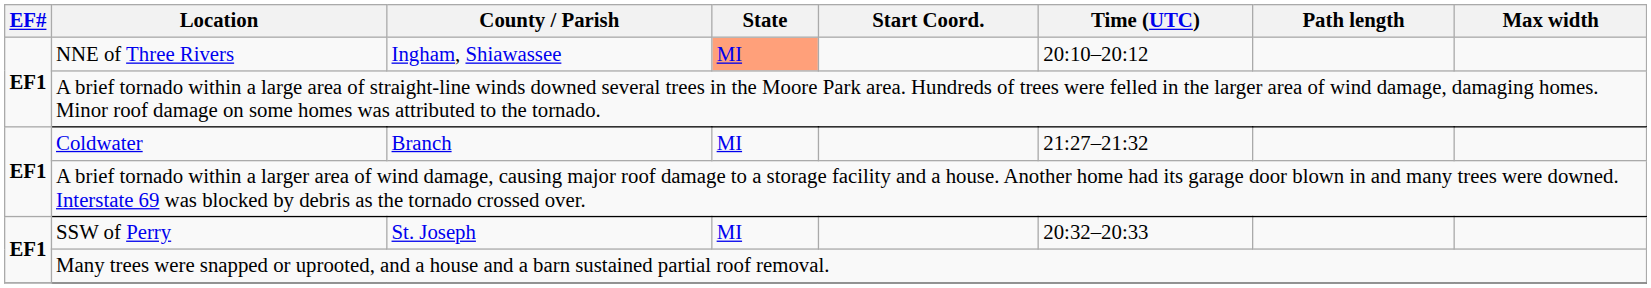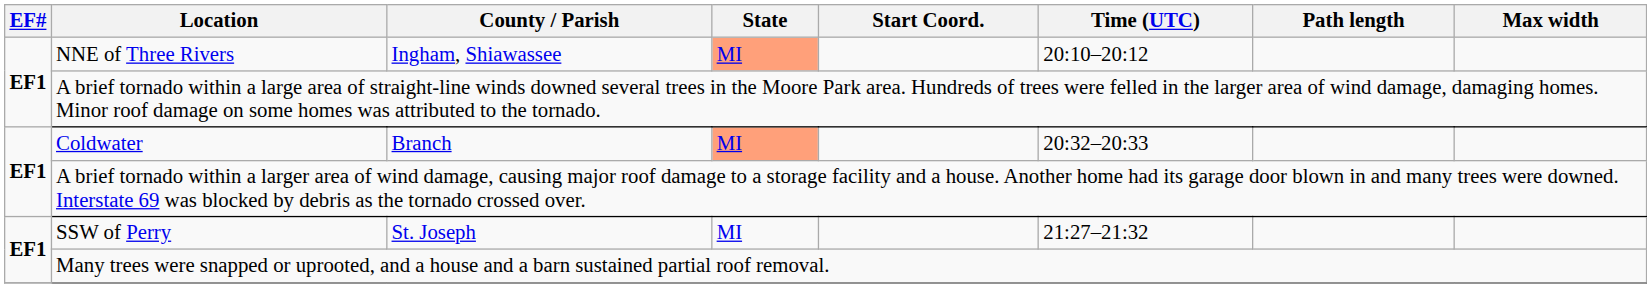Coldwater | State: no background -> lightsalmon background
Coldwater | Time (UTC): 21:27–21:32 -> 20:32–20:33
SSW of Perry | Time (UTC): 20:32–20:33 -> 21:27–21:32
